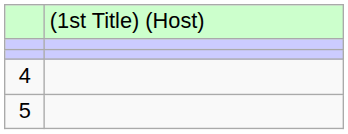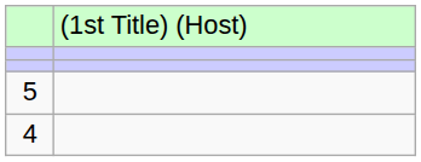row 4 | column 1: 4 -> 5
row 5 | column 1: 5 -> 4
